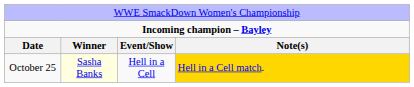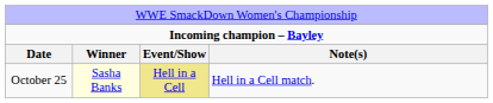October 25 | column 3: no background -> khaki background
October 25 | column 4: gold background -> no background
